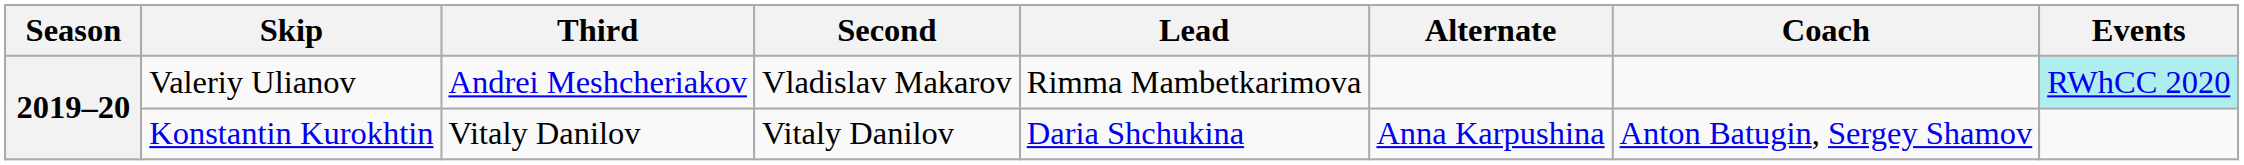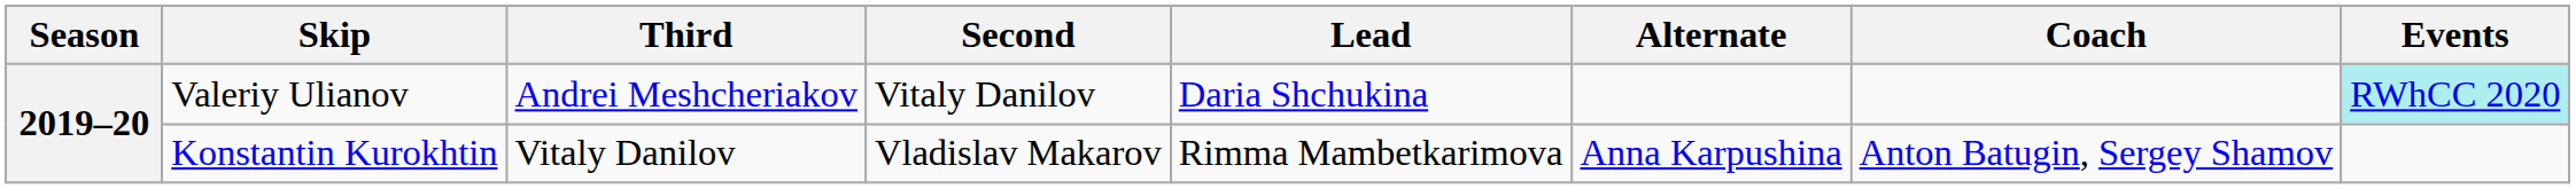Valeriy Ulianov | Second: Vladislav Makarov -> Vitaly Danilov
Valeriy Ulianov | Lead: Rimma Mambetkarimova -> Daria Shchukina
Konstantin Kurokhtin | Second: Vitaly Danilov -> Vladislav Makarov
Konstantin Kurokhtin | Lead: Daria Shchukina -> Rimma Mambetkarimova
